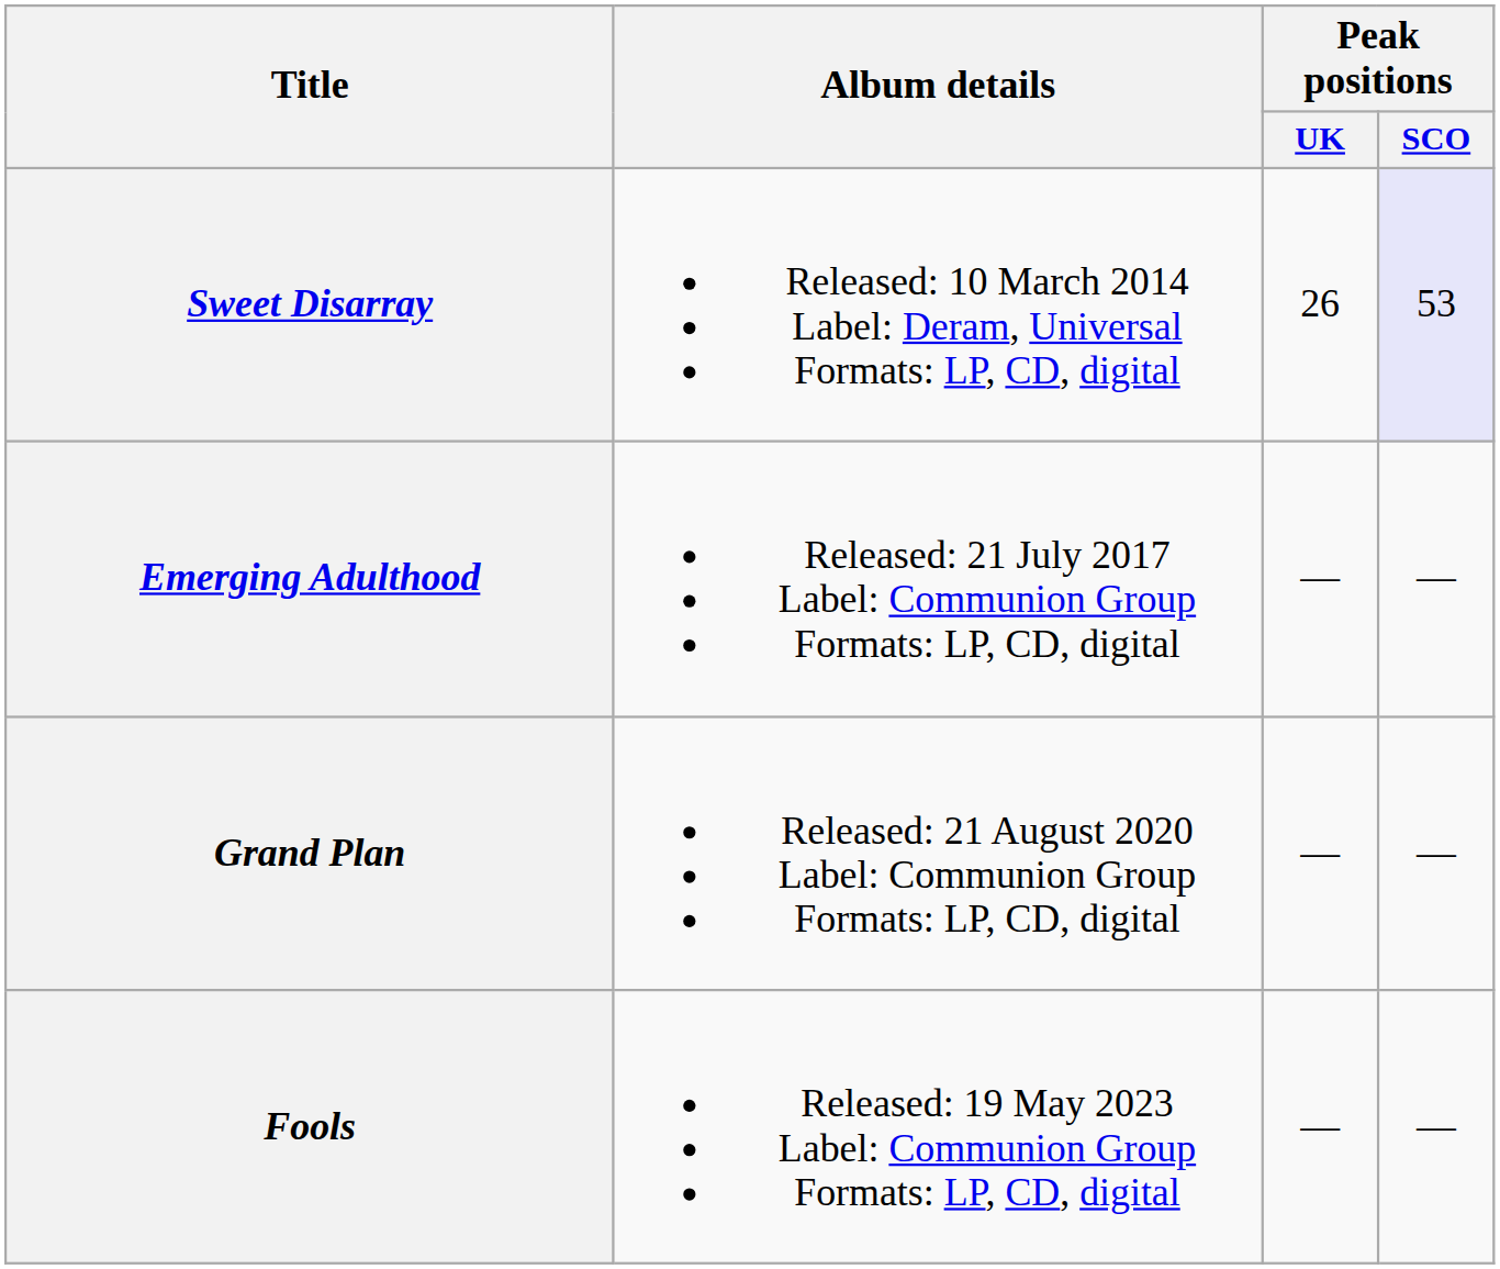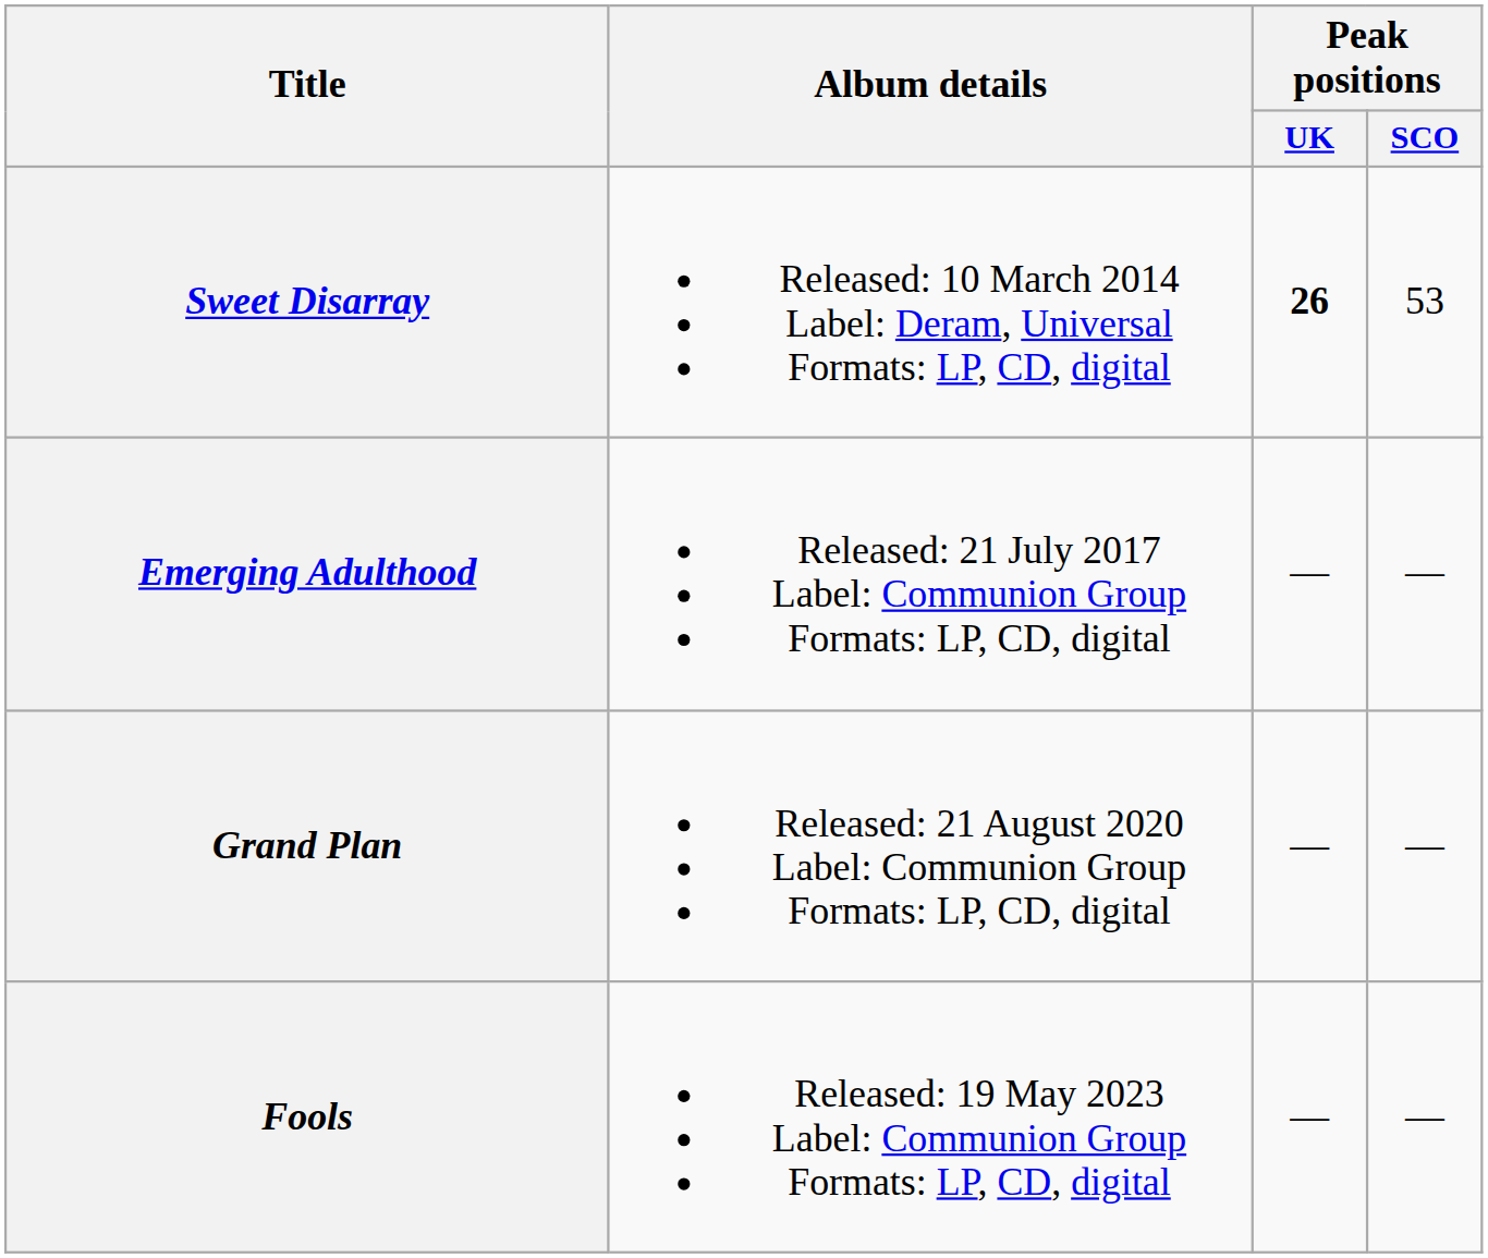Sweet Disarray | Peak positions / UK: normal -> bold
Sweet Disarray | Peak positions / SCO: lavender background -> no background
